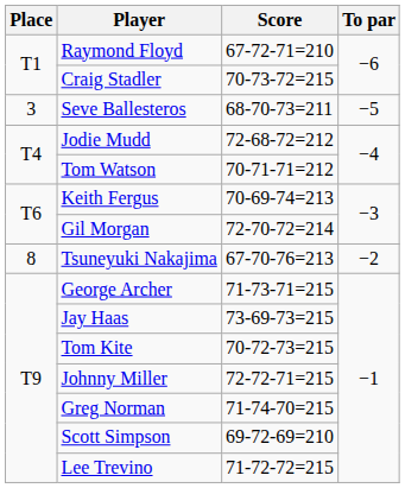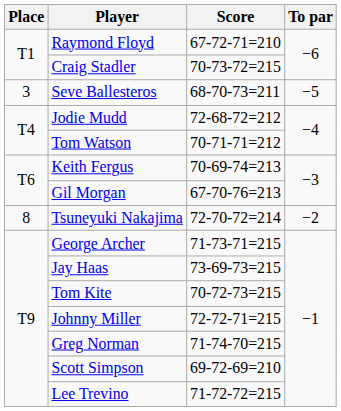Gil Morgan | Score: 72-70-72=214 -> 67-70-76=213
Tsuneyuki Nakajima | Score: 67-70-76=213 -> 72-70-72=214
